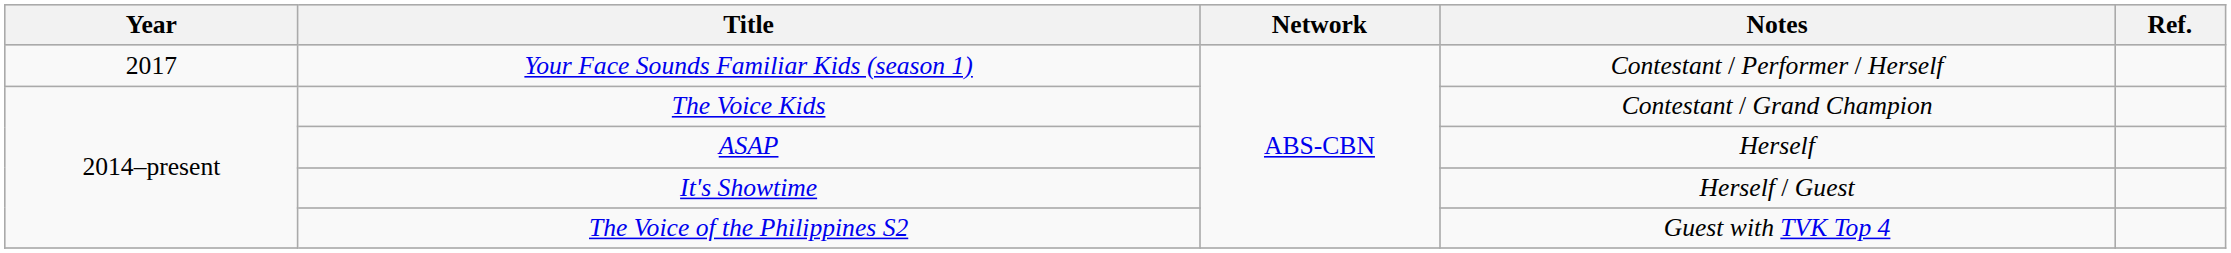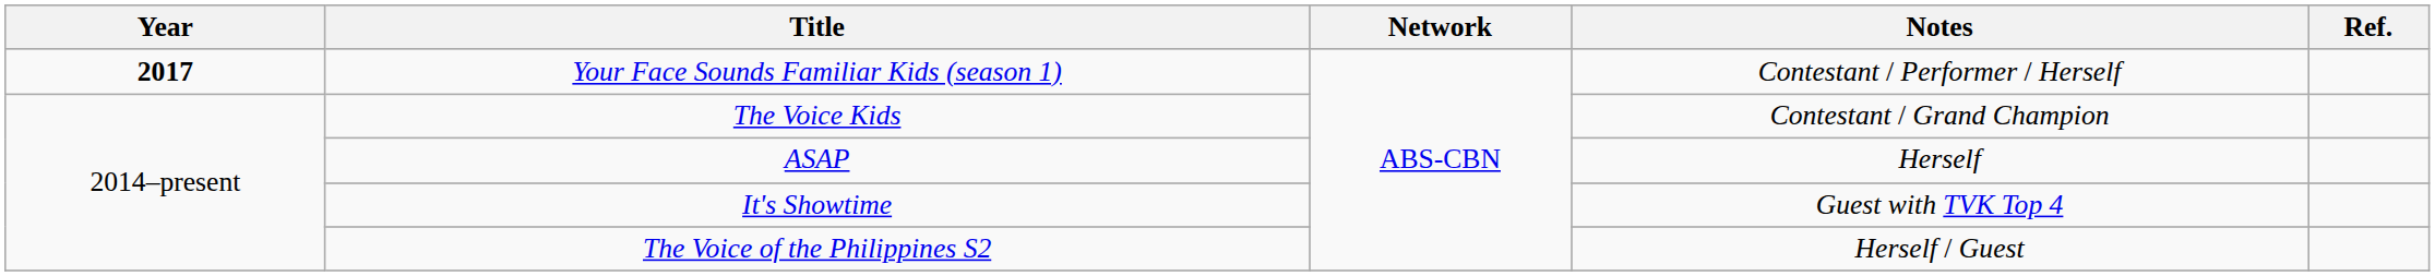Your Face Sounds Familiar Kids (season 1) | Year: normal -> bold
It's Showtime | Notes: Herself / Guest -> Guest with TVK Top 4
The Voice of the Philippines S2 | Notes: Guest with TVK Top 4 -> Herself / Guest
